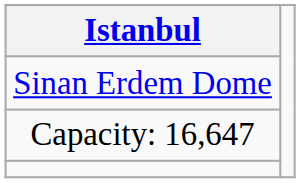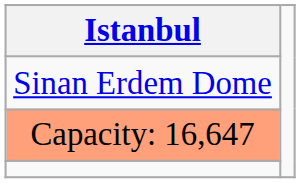Capacity: 16,647 | Istanbul: no background -> lightsalmon background
